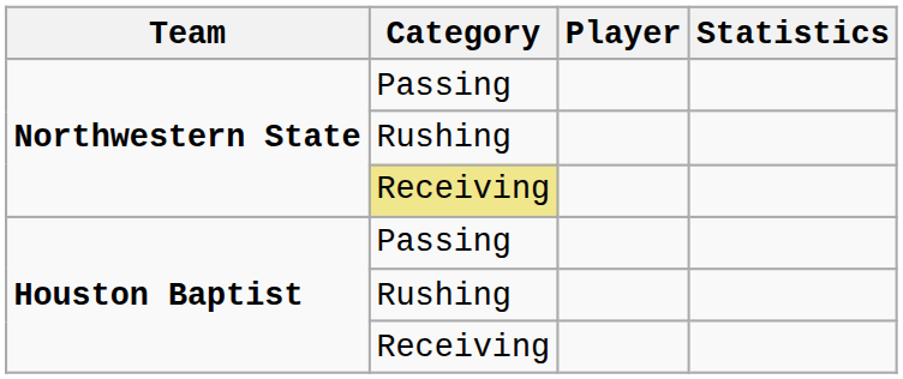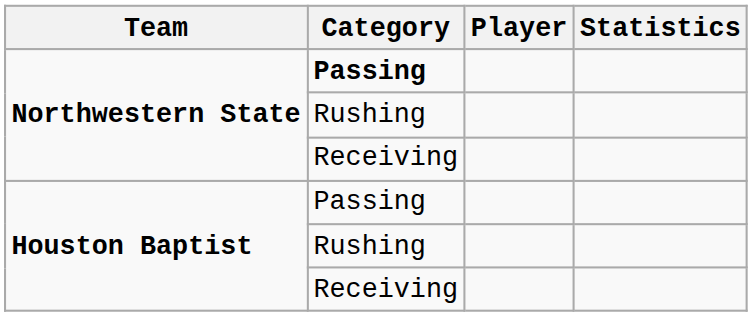Northwestern State / Passing | Category: normal -> bold
Northwestern State / Receiving | Category: khaki background -> no background
